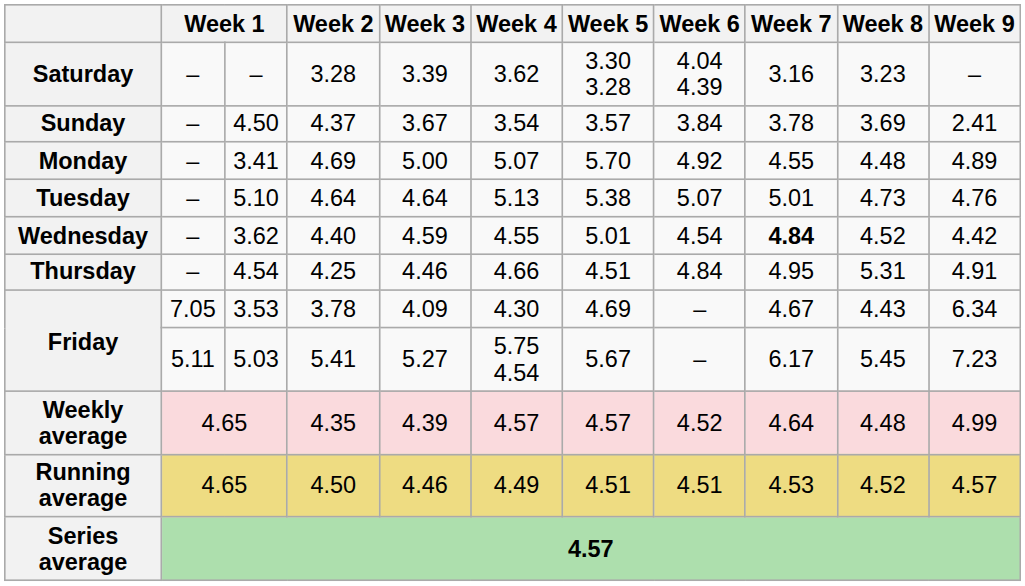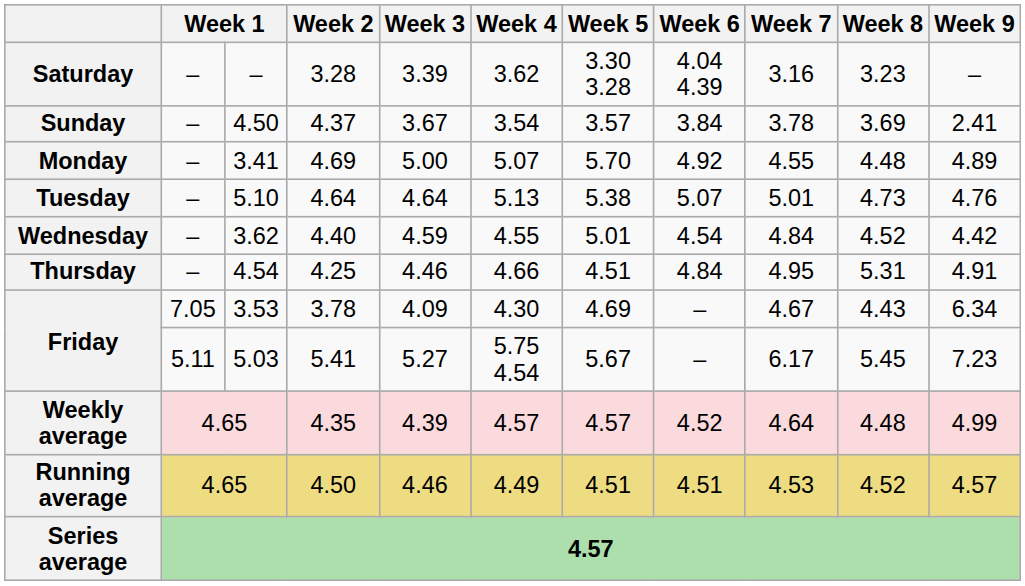Wednesday | Week 7: bold -> normal
